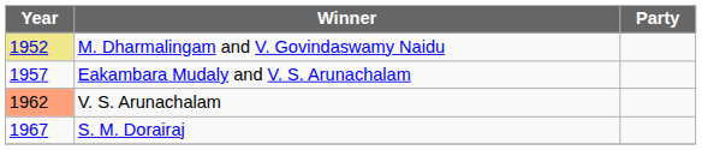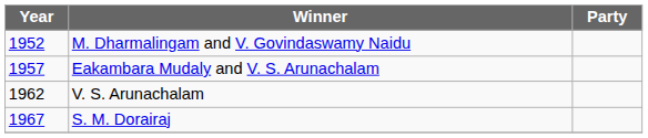M. Dharmalingam and V. Govindaswamy Naidu | Year: khaki background -> no background
V. S. Arunachalam | Year: lightsalmon background -> no background
